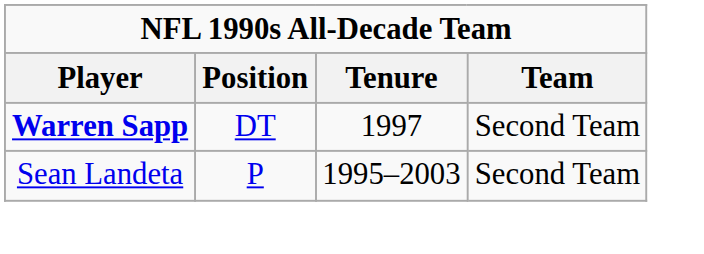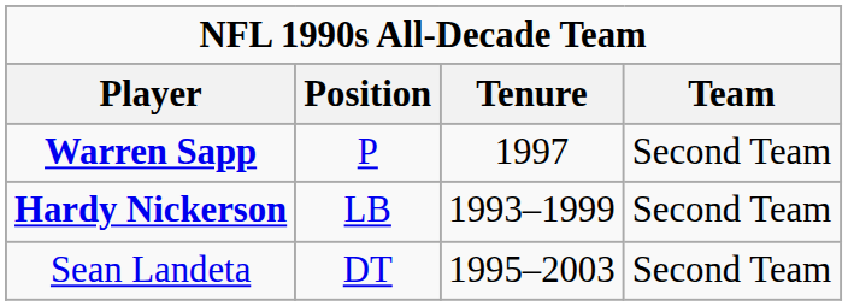Warren Sapp | Position: DT -> P
+ row: Hardy Nickerson | LB | 1993–1999 | Second Team
Sean Landeta | Position: P -> DT
